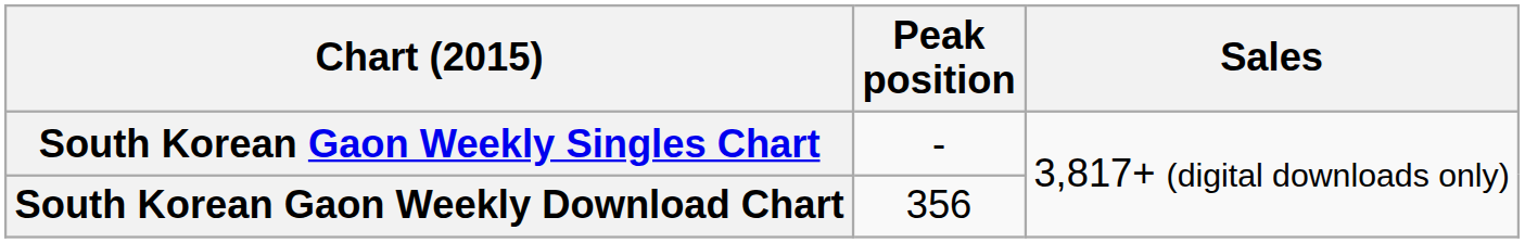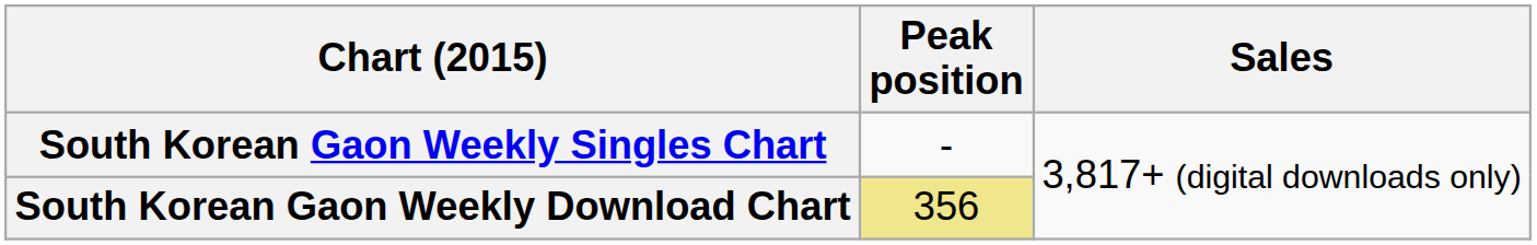South Korean Gaon Weekly Download Chart | Peak position: no background -> khaki background
